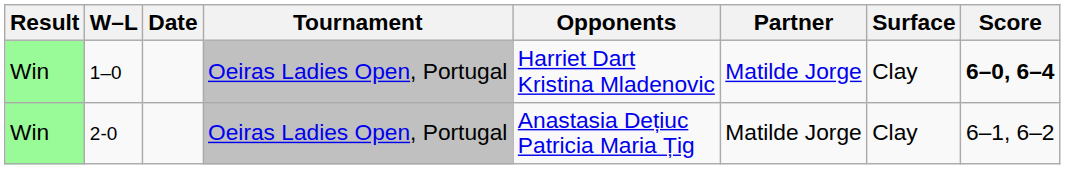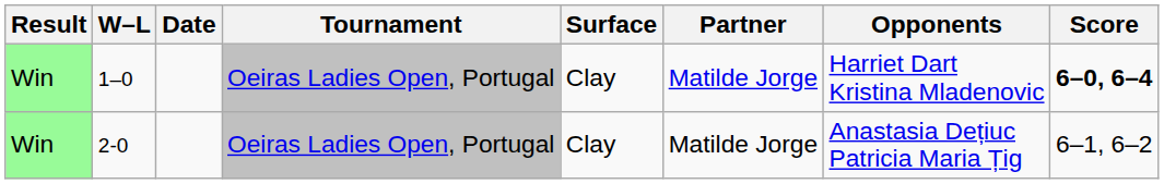columns swapped: Surface <-> Opponents
